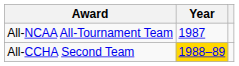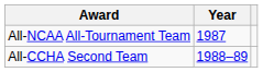row 3 | Year: gold background -> no background
